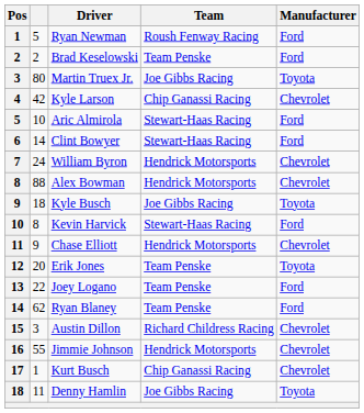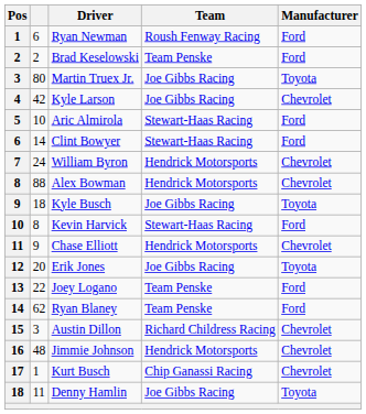Ryan Newman | column 2: 5 -> 6
Kyle Larson | Team: Chip Ganassi Racing -> Joe Gibbs Racing
Erik Jones | Team: Team Penske -> Joe Gibbs Racing
Jimmie Johnson | column 2: 55 -> 48
